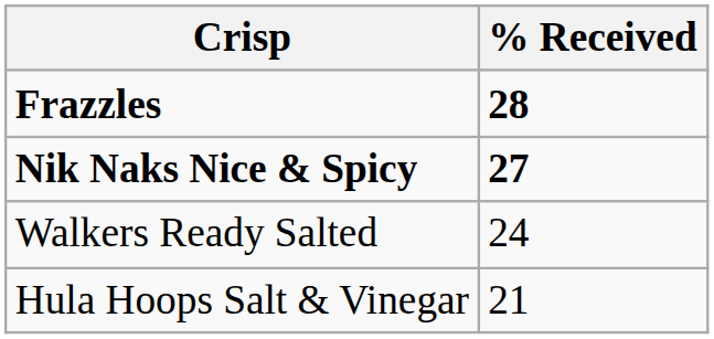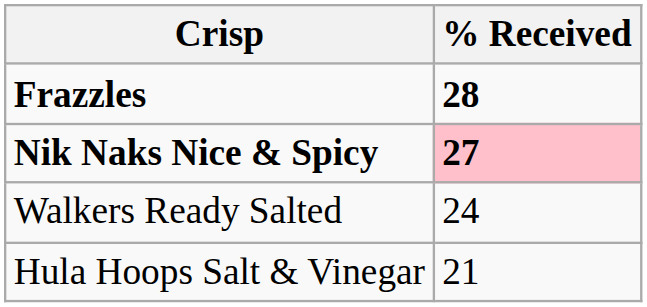Nik Naks Nice & Spicy | % Received: no background -> pink background
